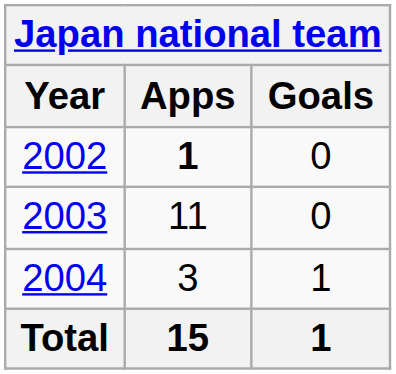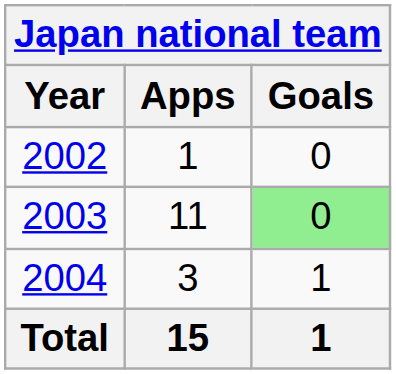2002 | Apps: bold -> normal
2003 | Goals: no background -> lightgreen background
